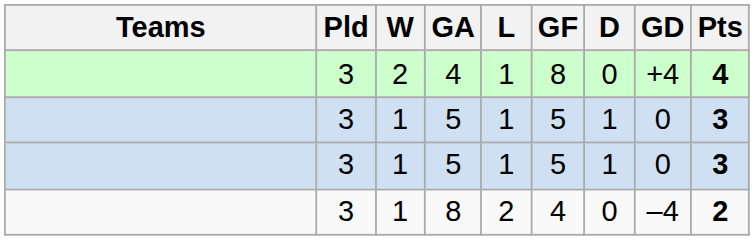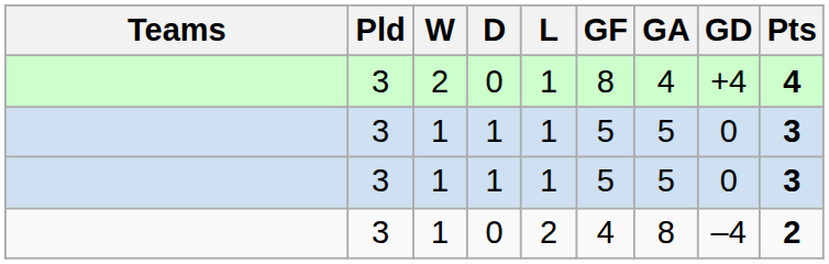columns swapped: D <-> GA
